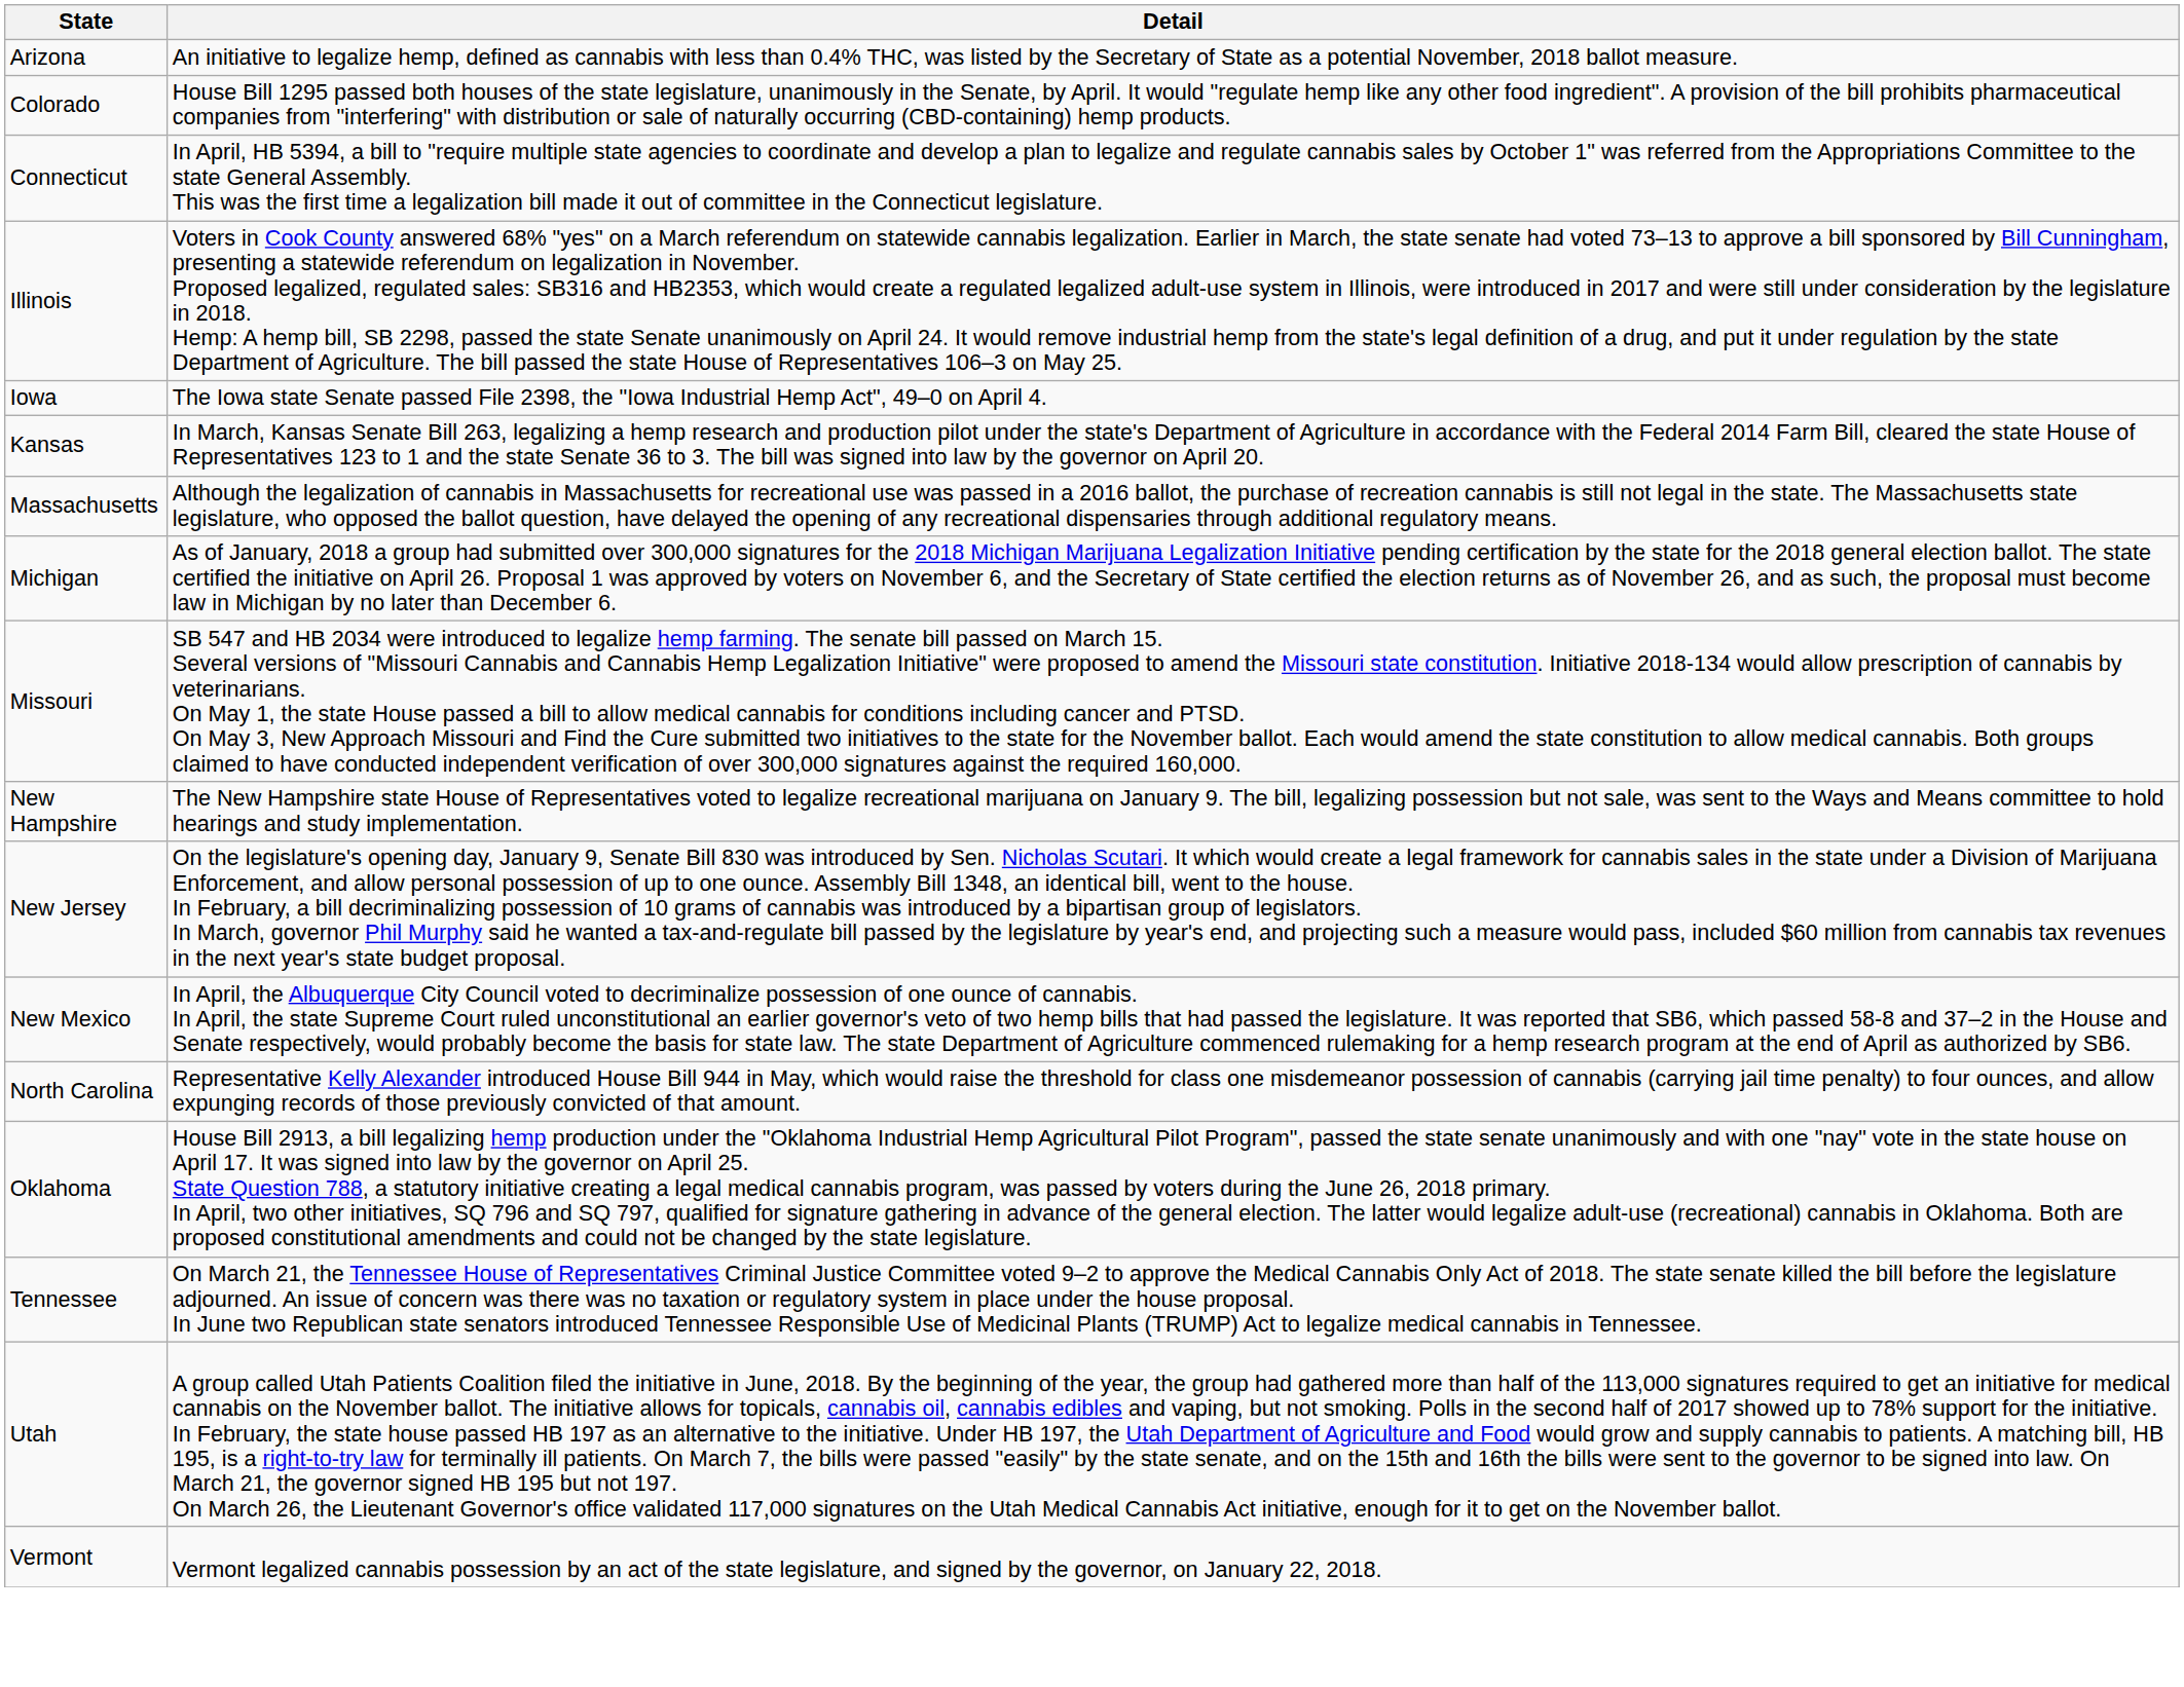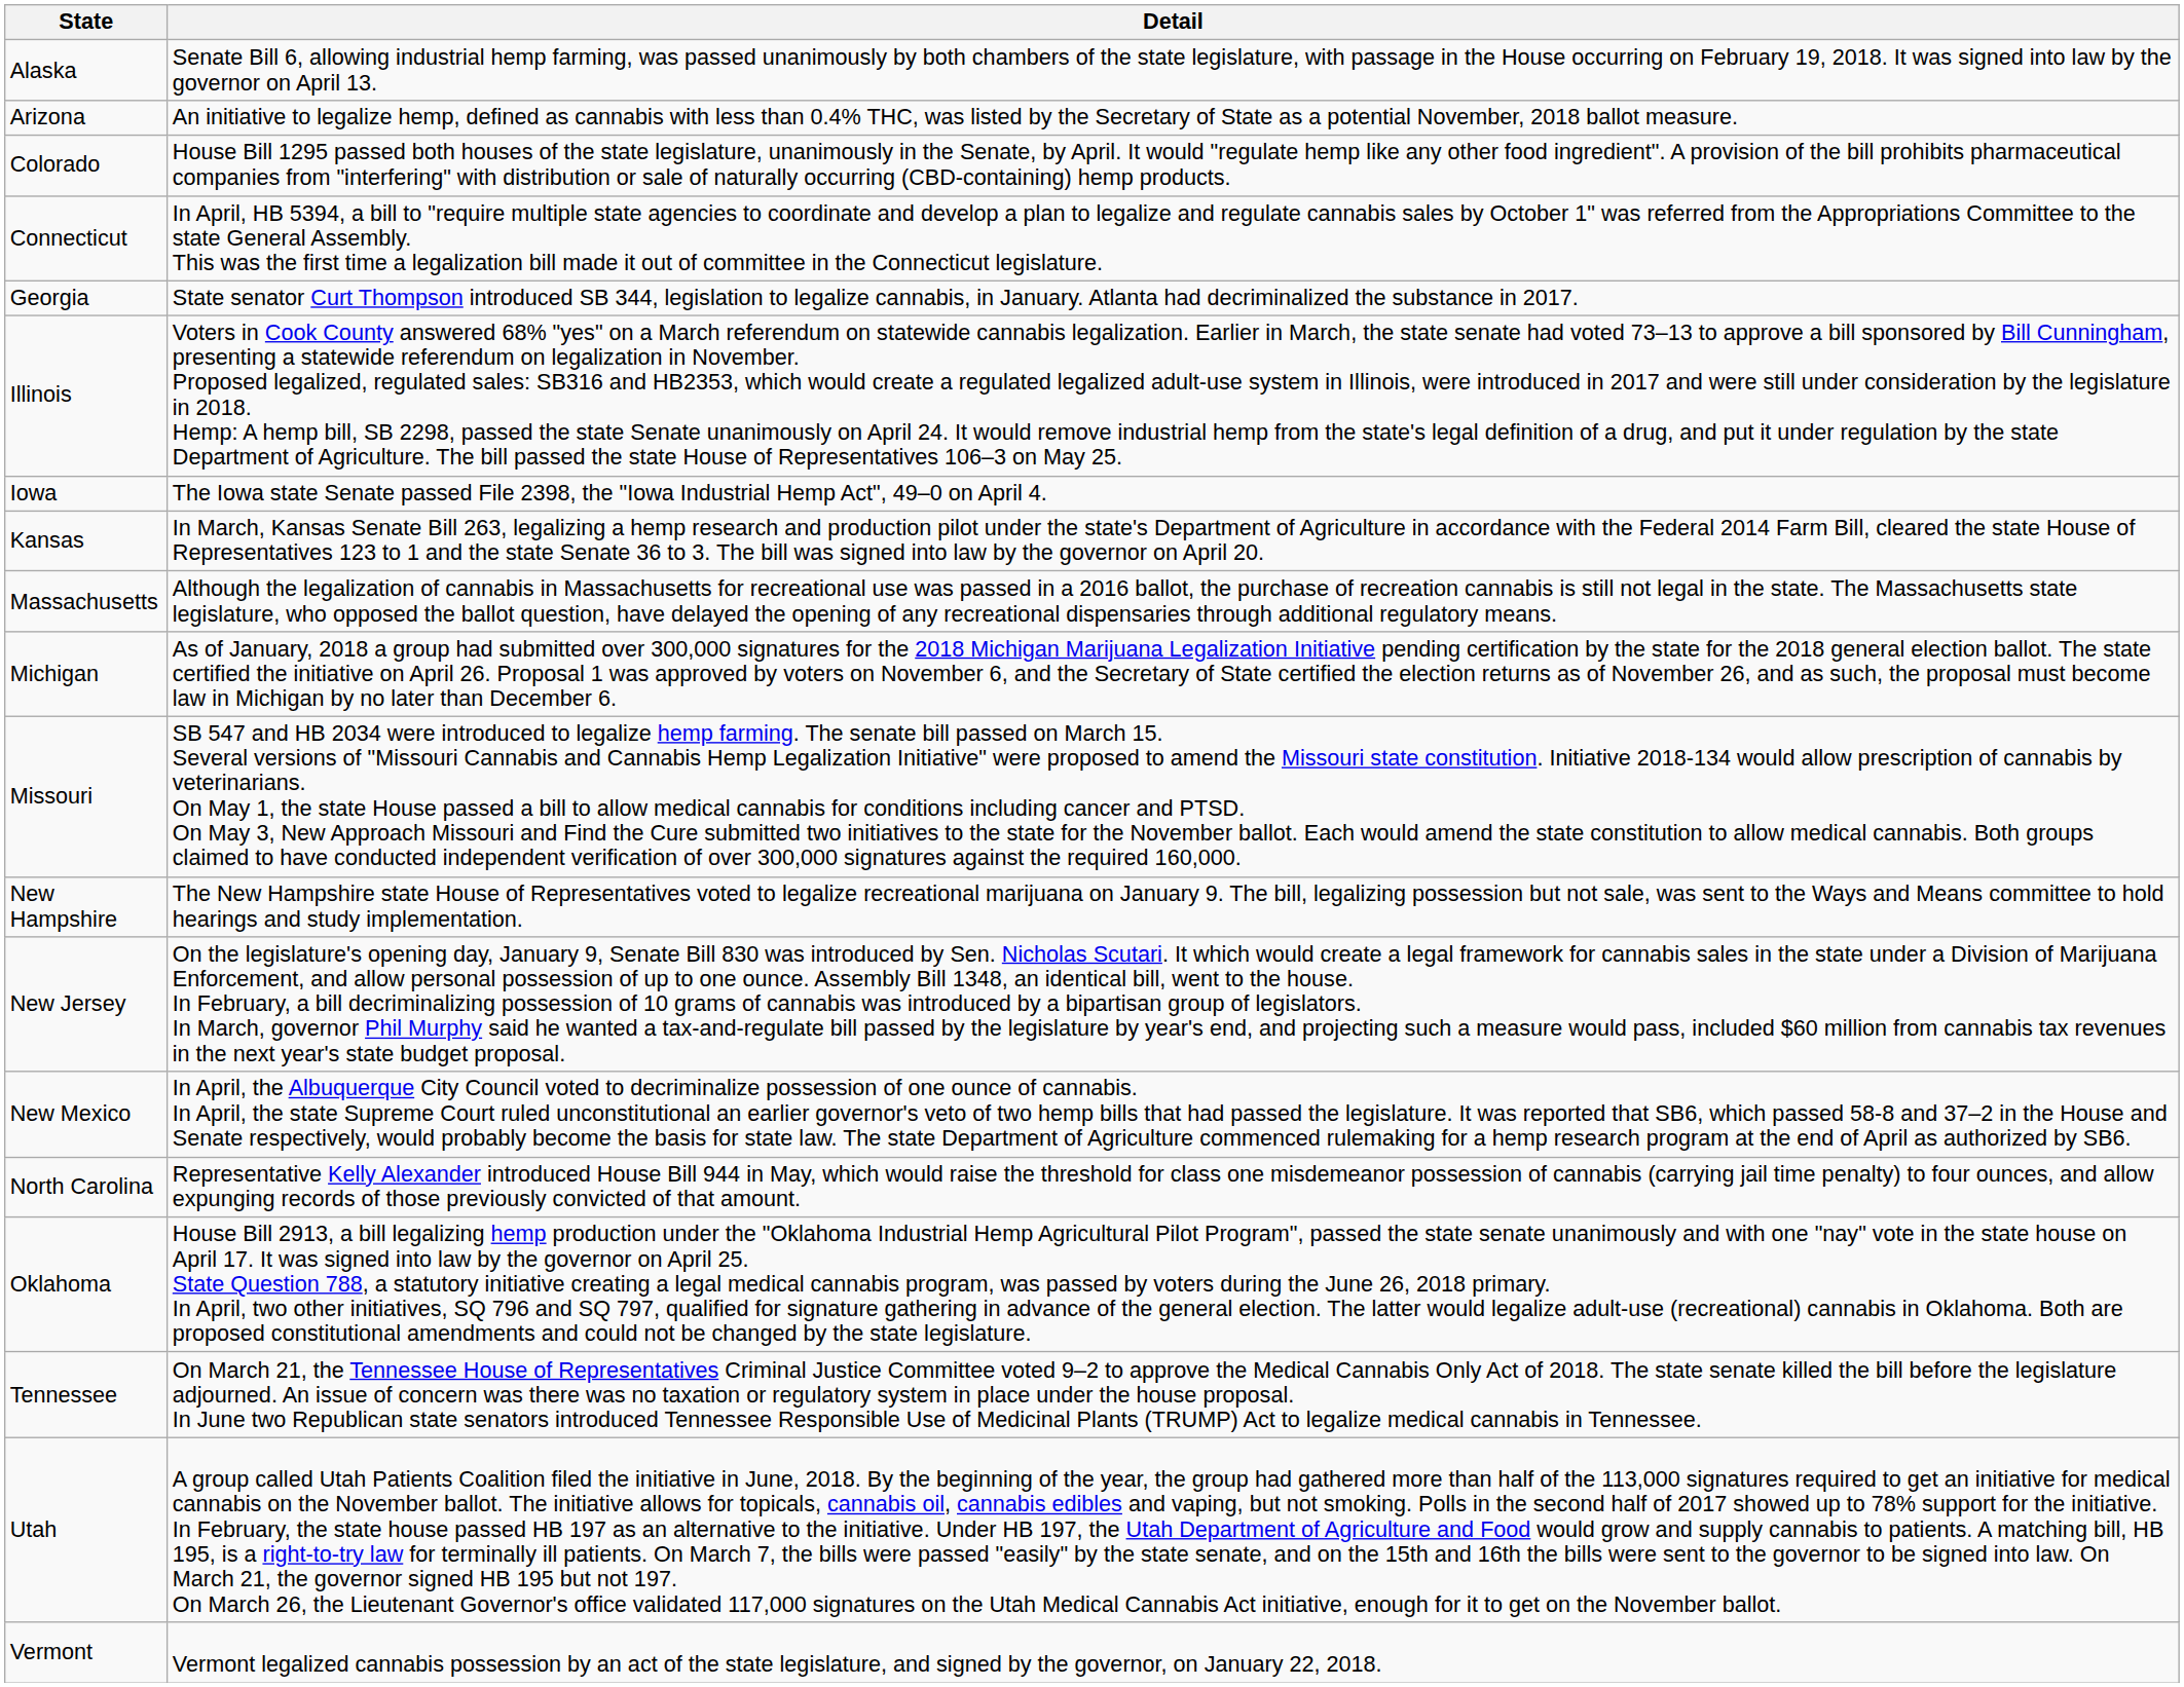+ row: Alaska | Senate Bill 6, allowing industrial hemp farming, was passed unanimously by both chambers of the state legislature, with passage in the House occurring on February 19, 2018. It was signed into law by the governor on April 13.
+ row: Georgia | State senator Curt Thompson introduced SB 344, legislation to legalize cannabis, in January. Atlanta had decriminalized the substance in 2017.
